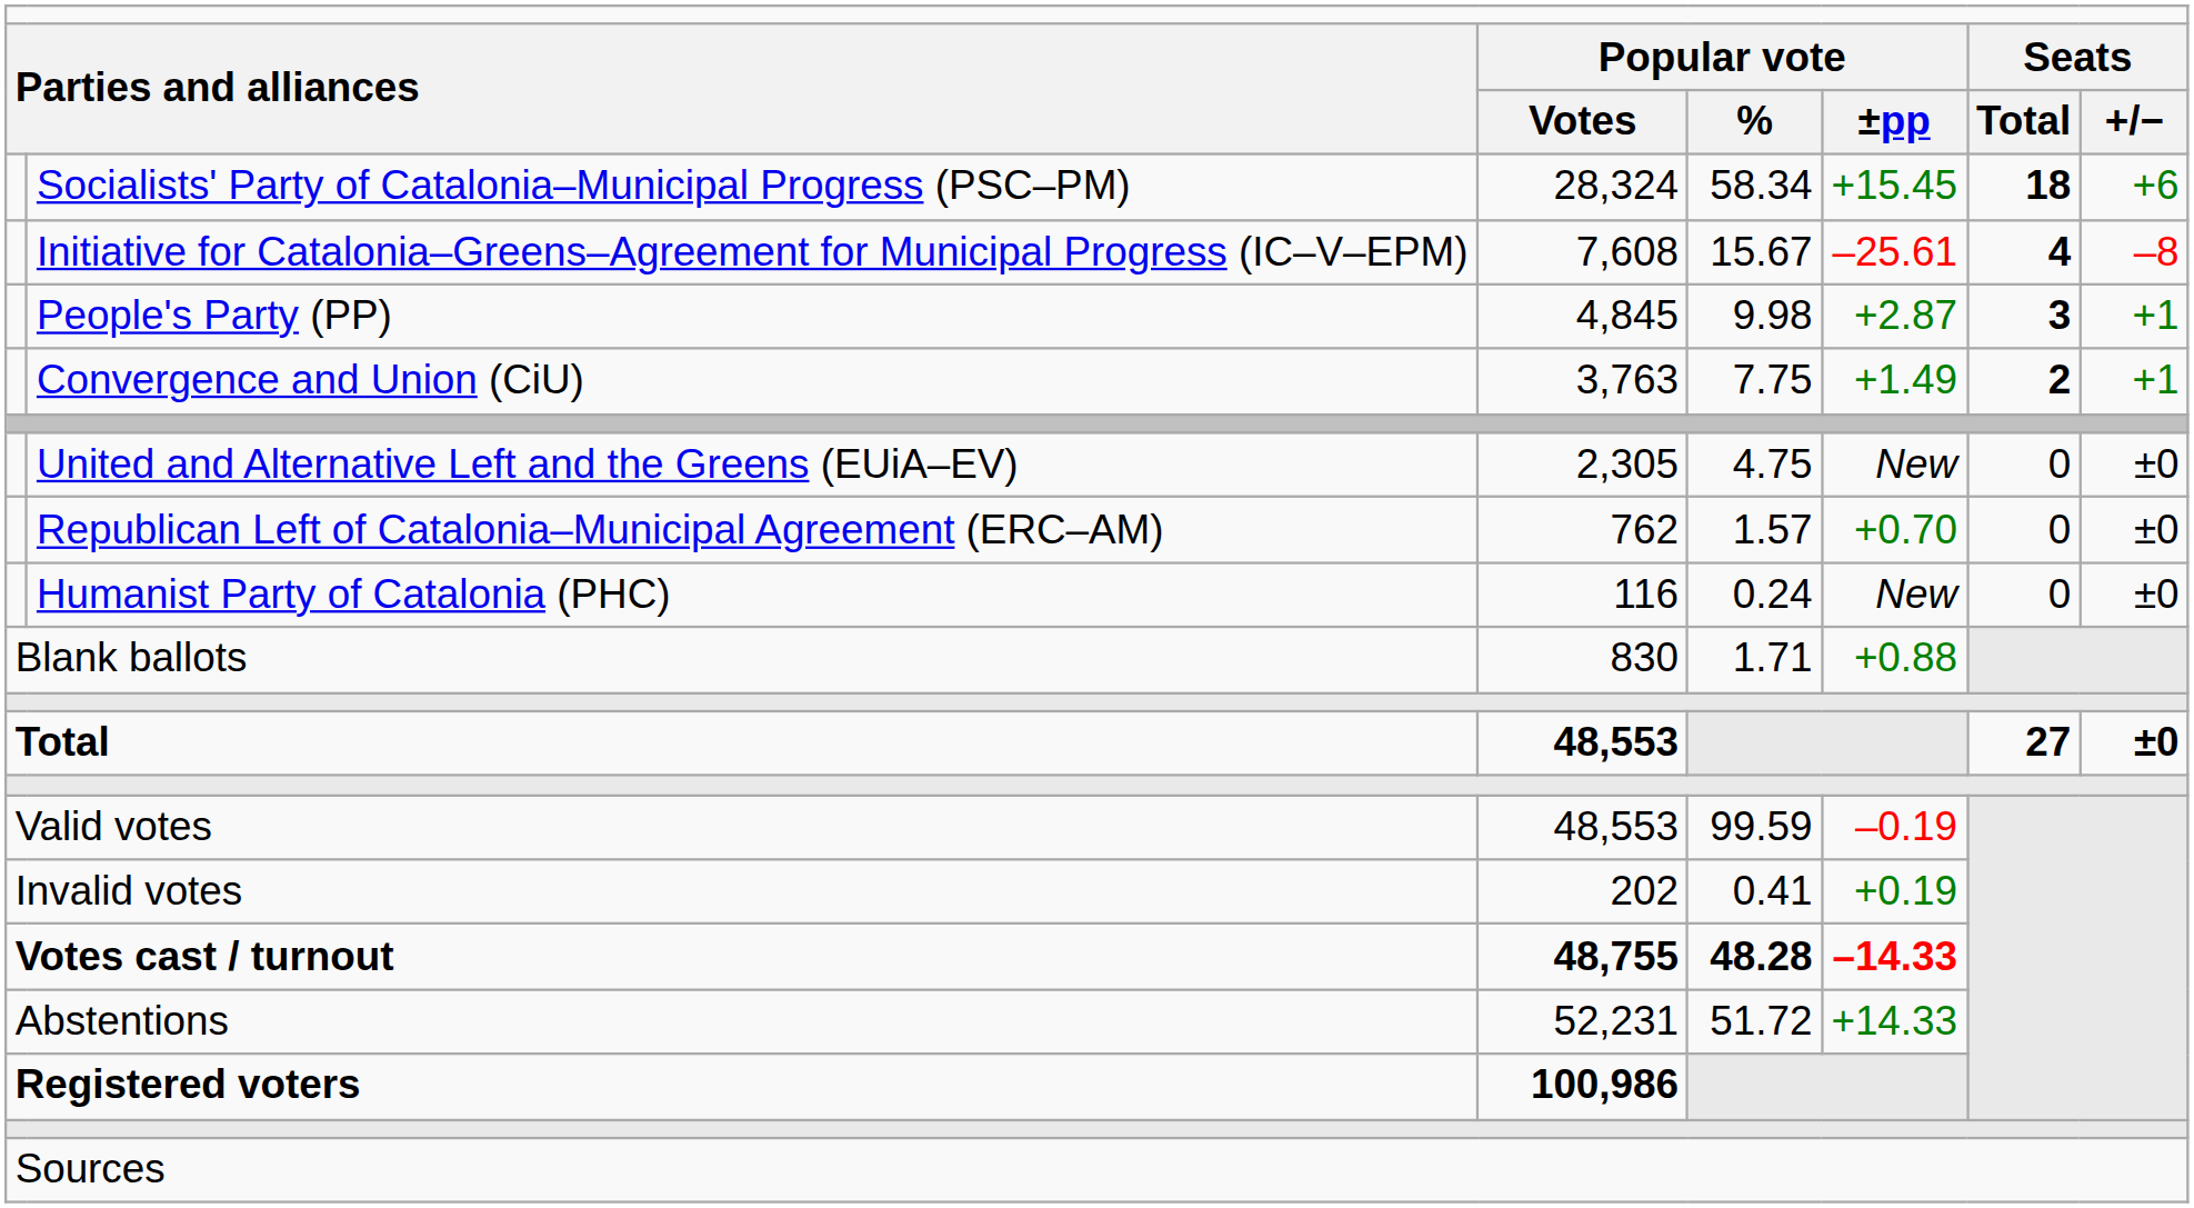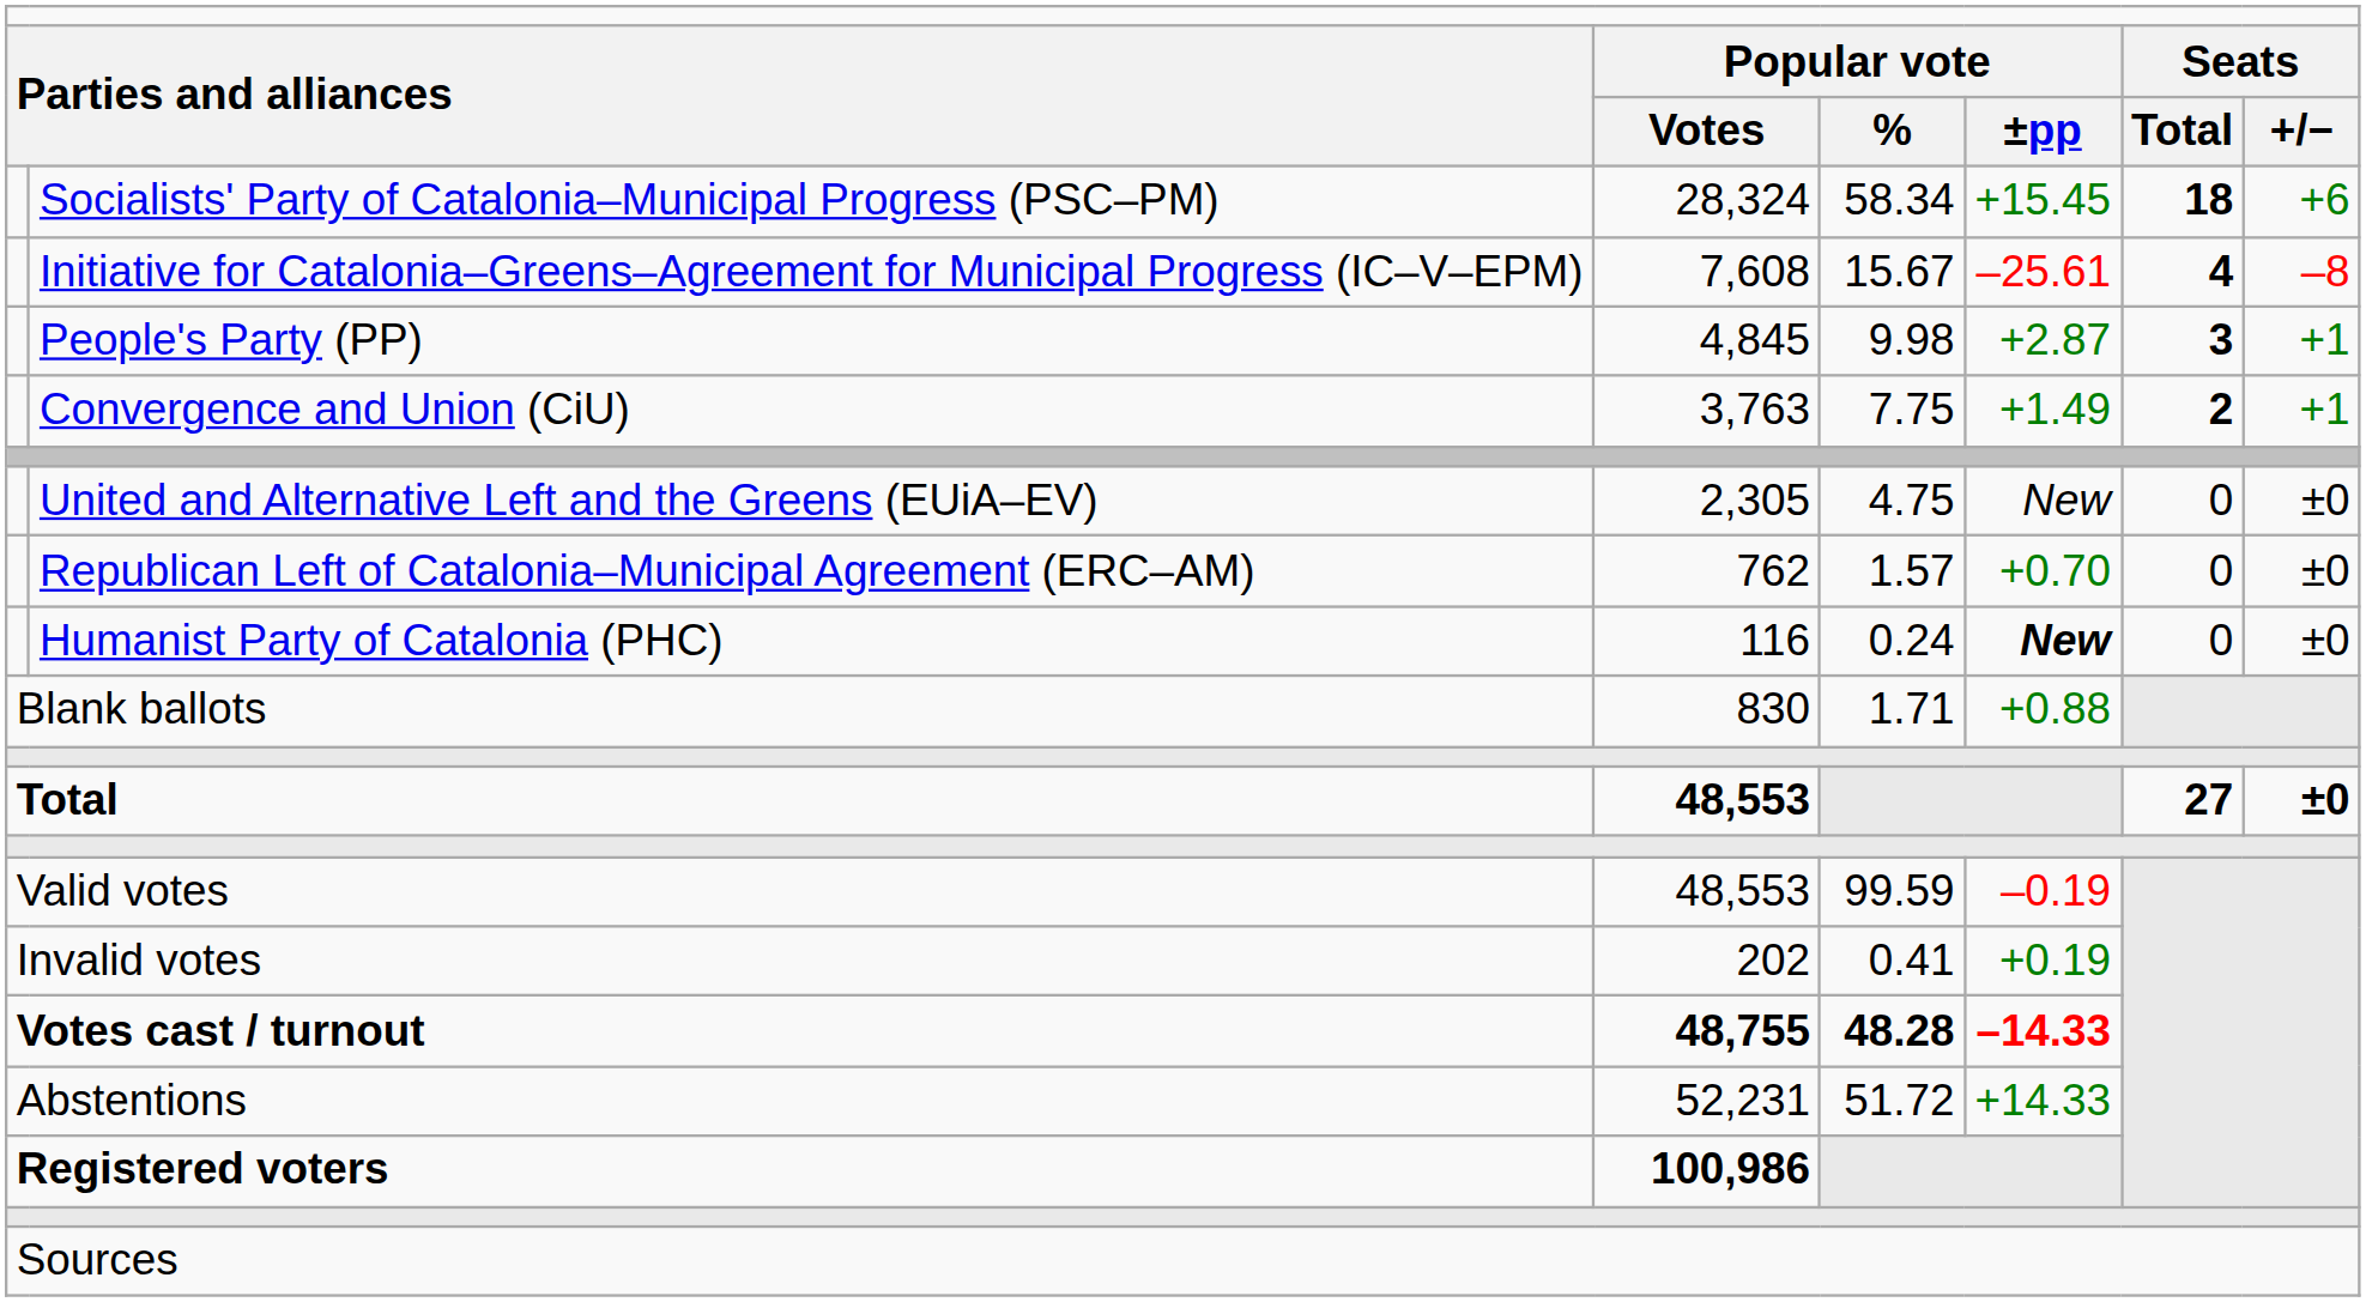Humanist Party of Catalonia (PHC) | column 5: normal -> bold
